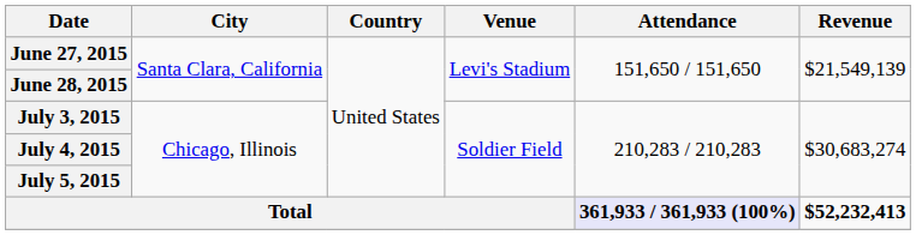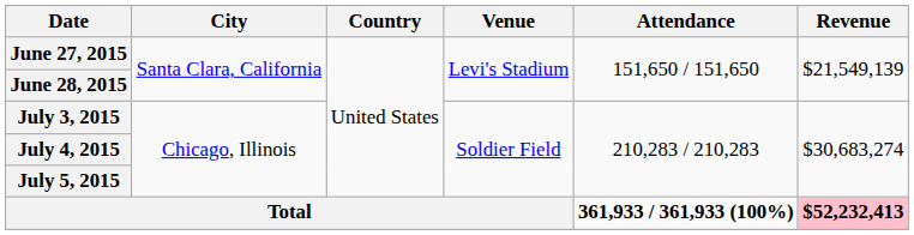Total | Attendance: lavender background -> no background
Total | Revenue: no background -> pink background
